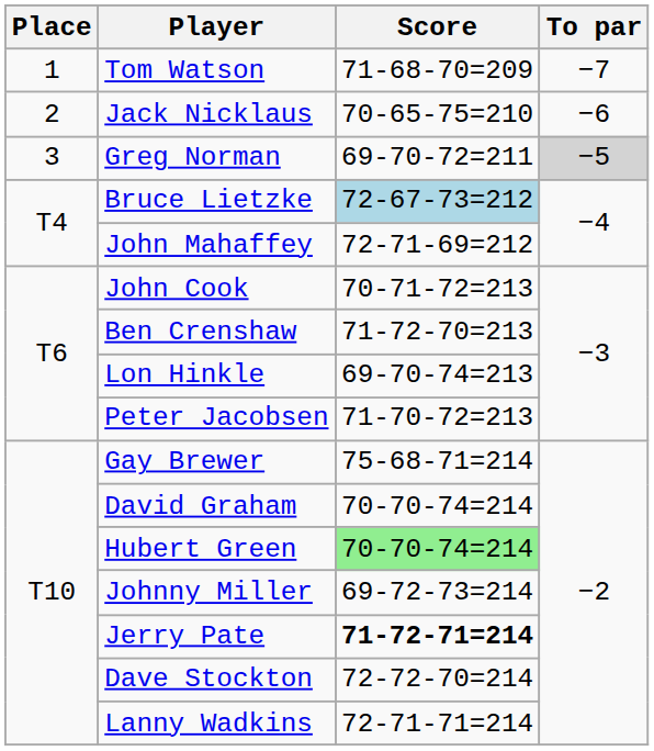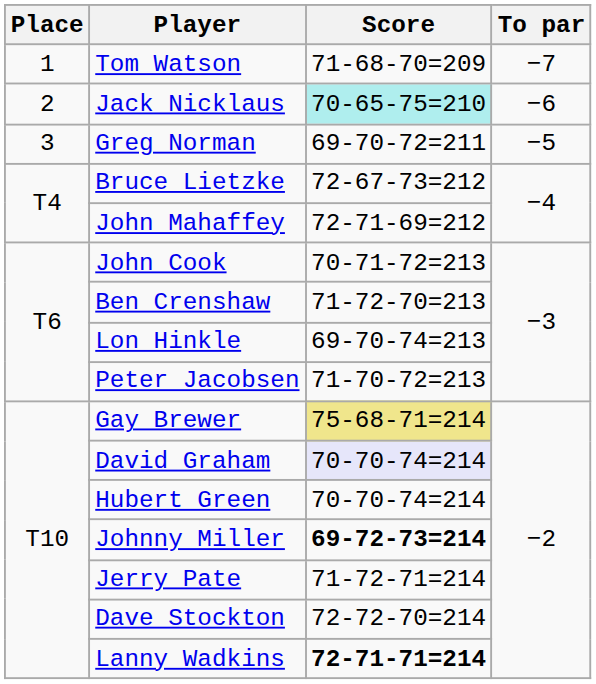Jack Nicklaus | Score: no background -> paleturquoise background
Greg Norman | To par: lightgrey background -> no background
Bruce Lietzke | Score: lightblue background -> no background
Gay Brewer | Score: no background -> khaki background
David Graham | Score: no background -> lavender background
Hubert Green | Score: lightgreen background -> no background
Johnny Miller | Score: normal -> bold
Jerry Pate | Score: bold -> normal
Lanny Wadkins | Score: normal -> bold
